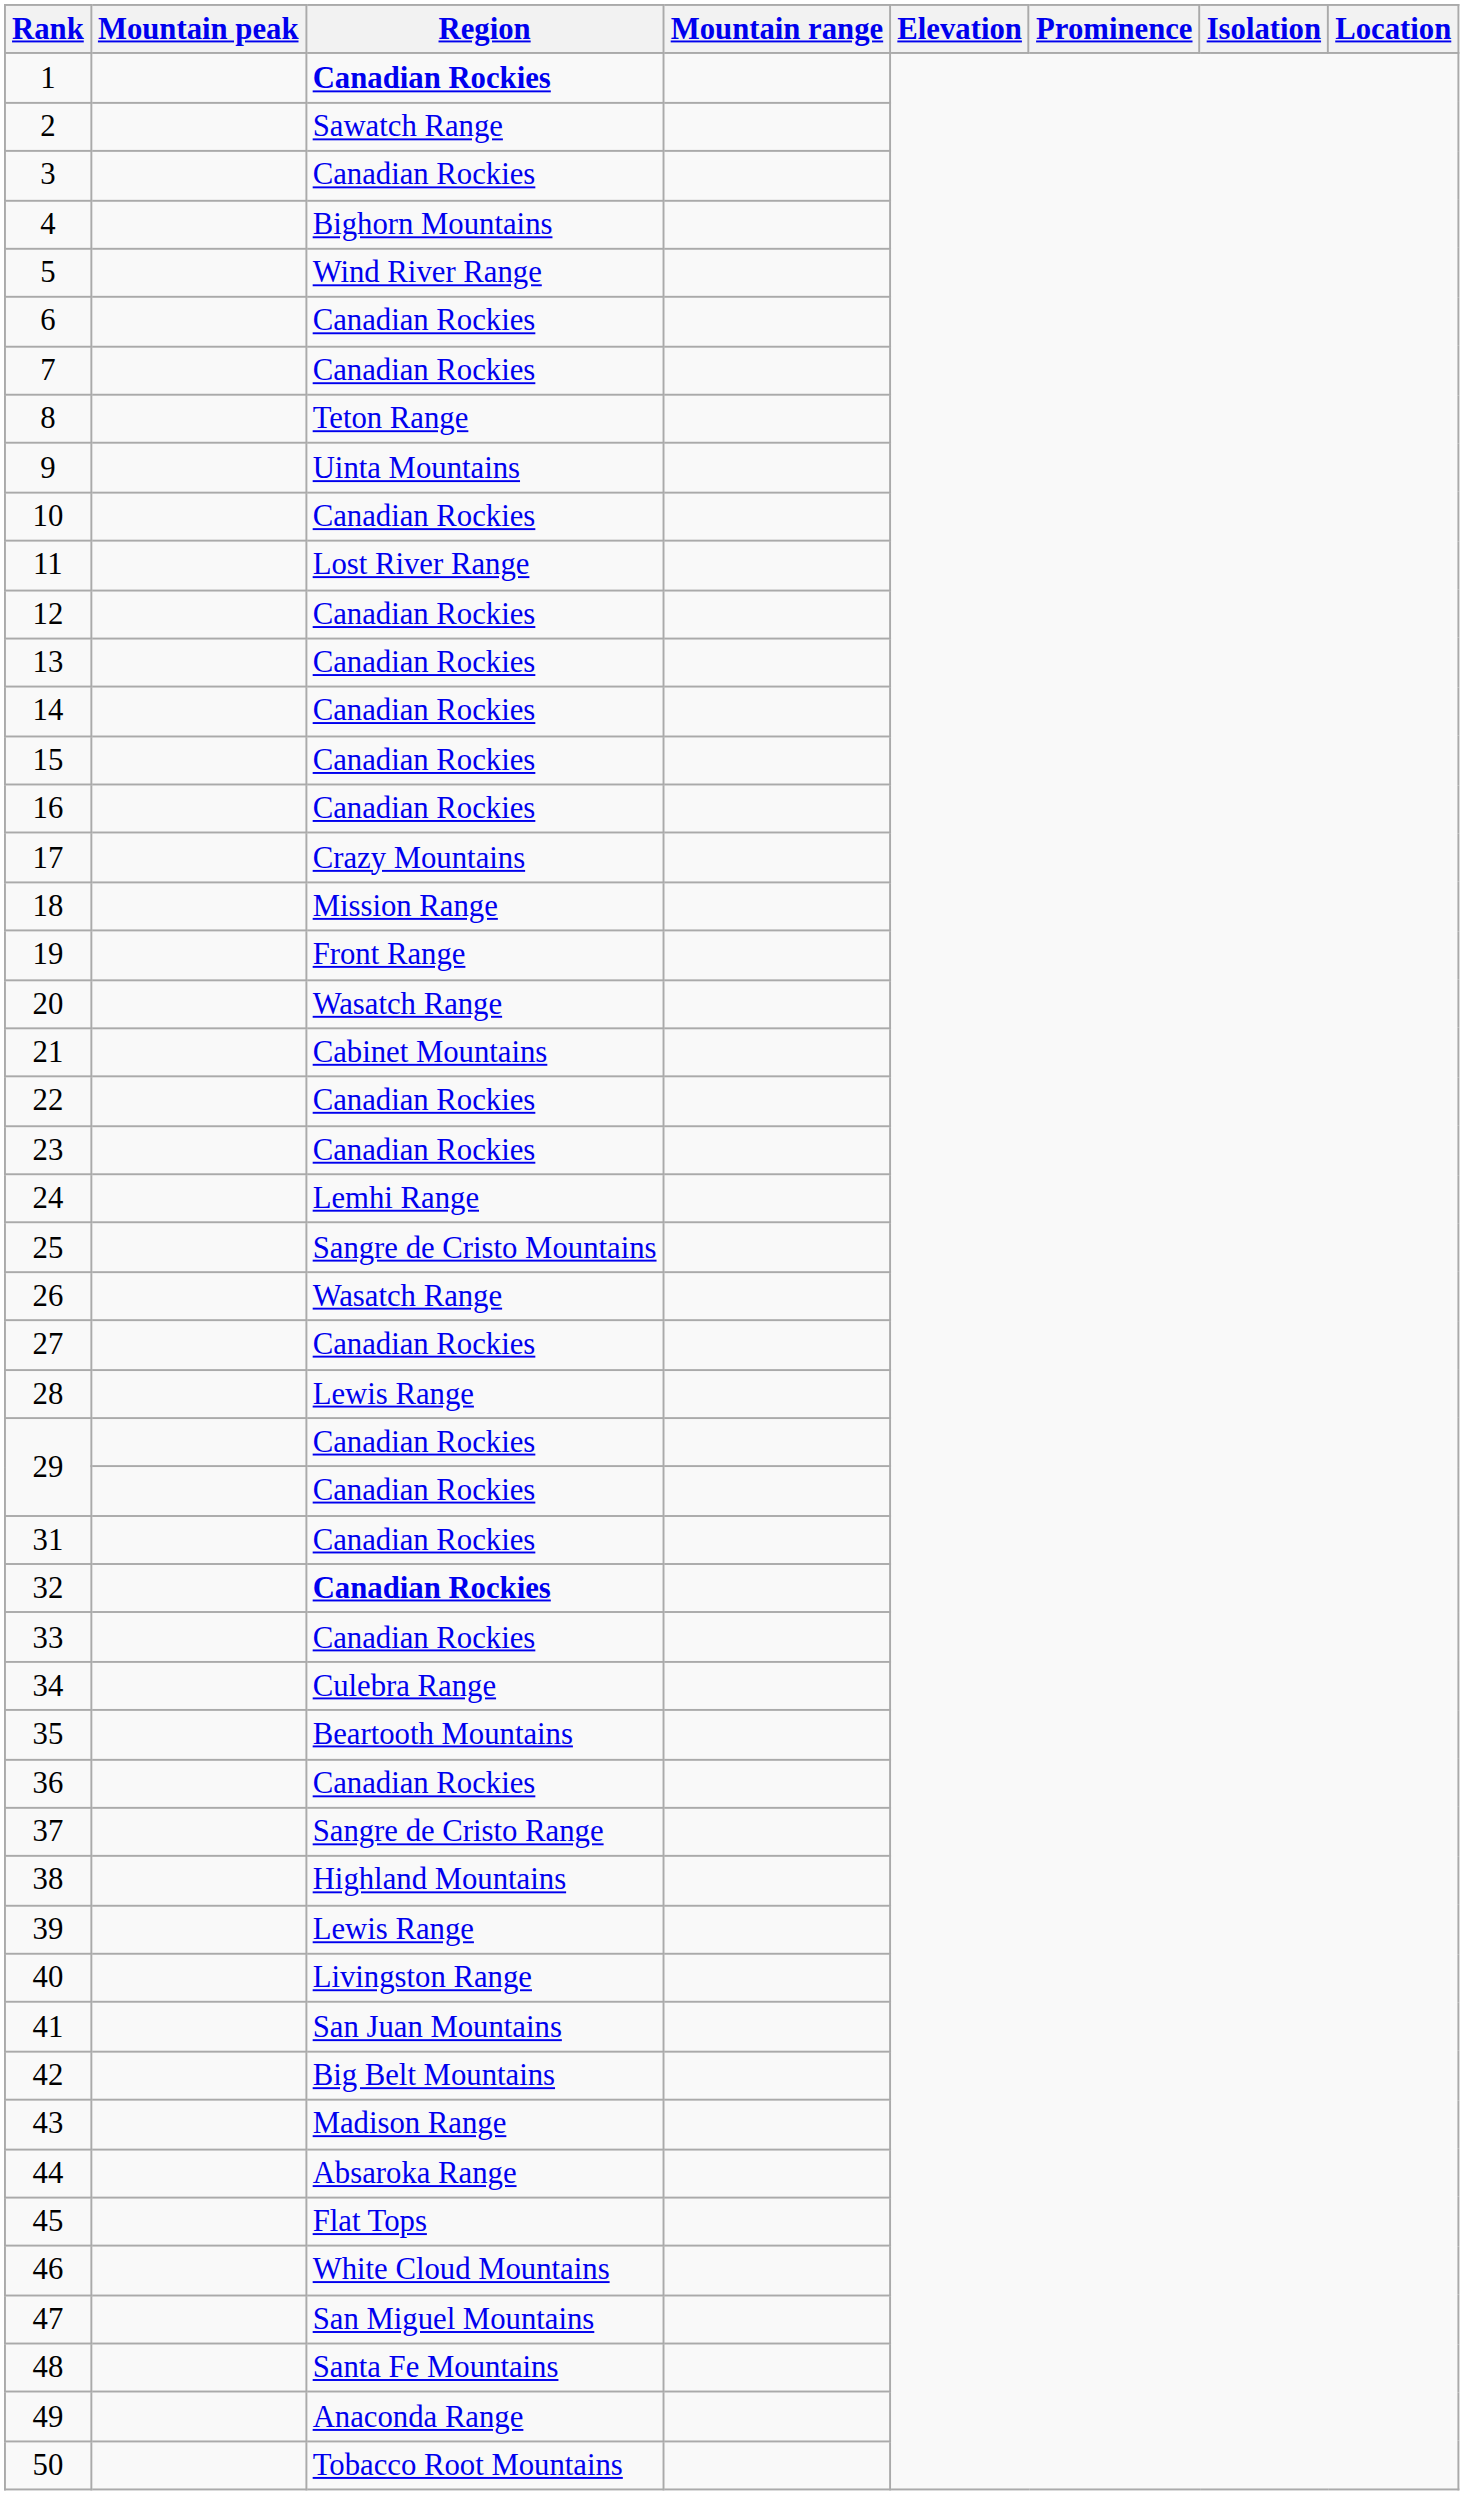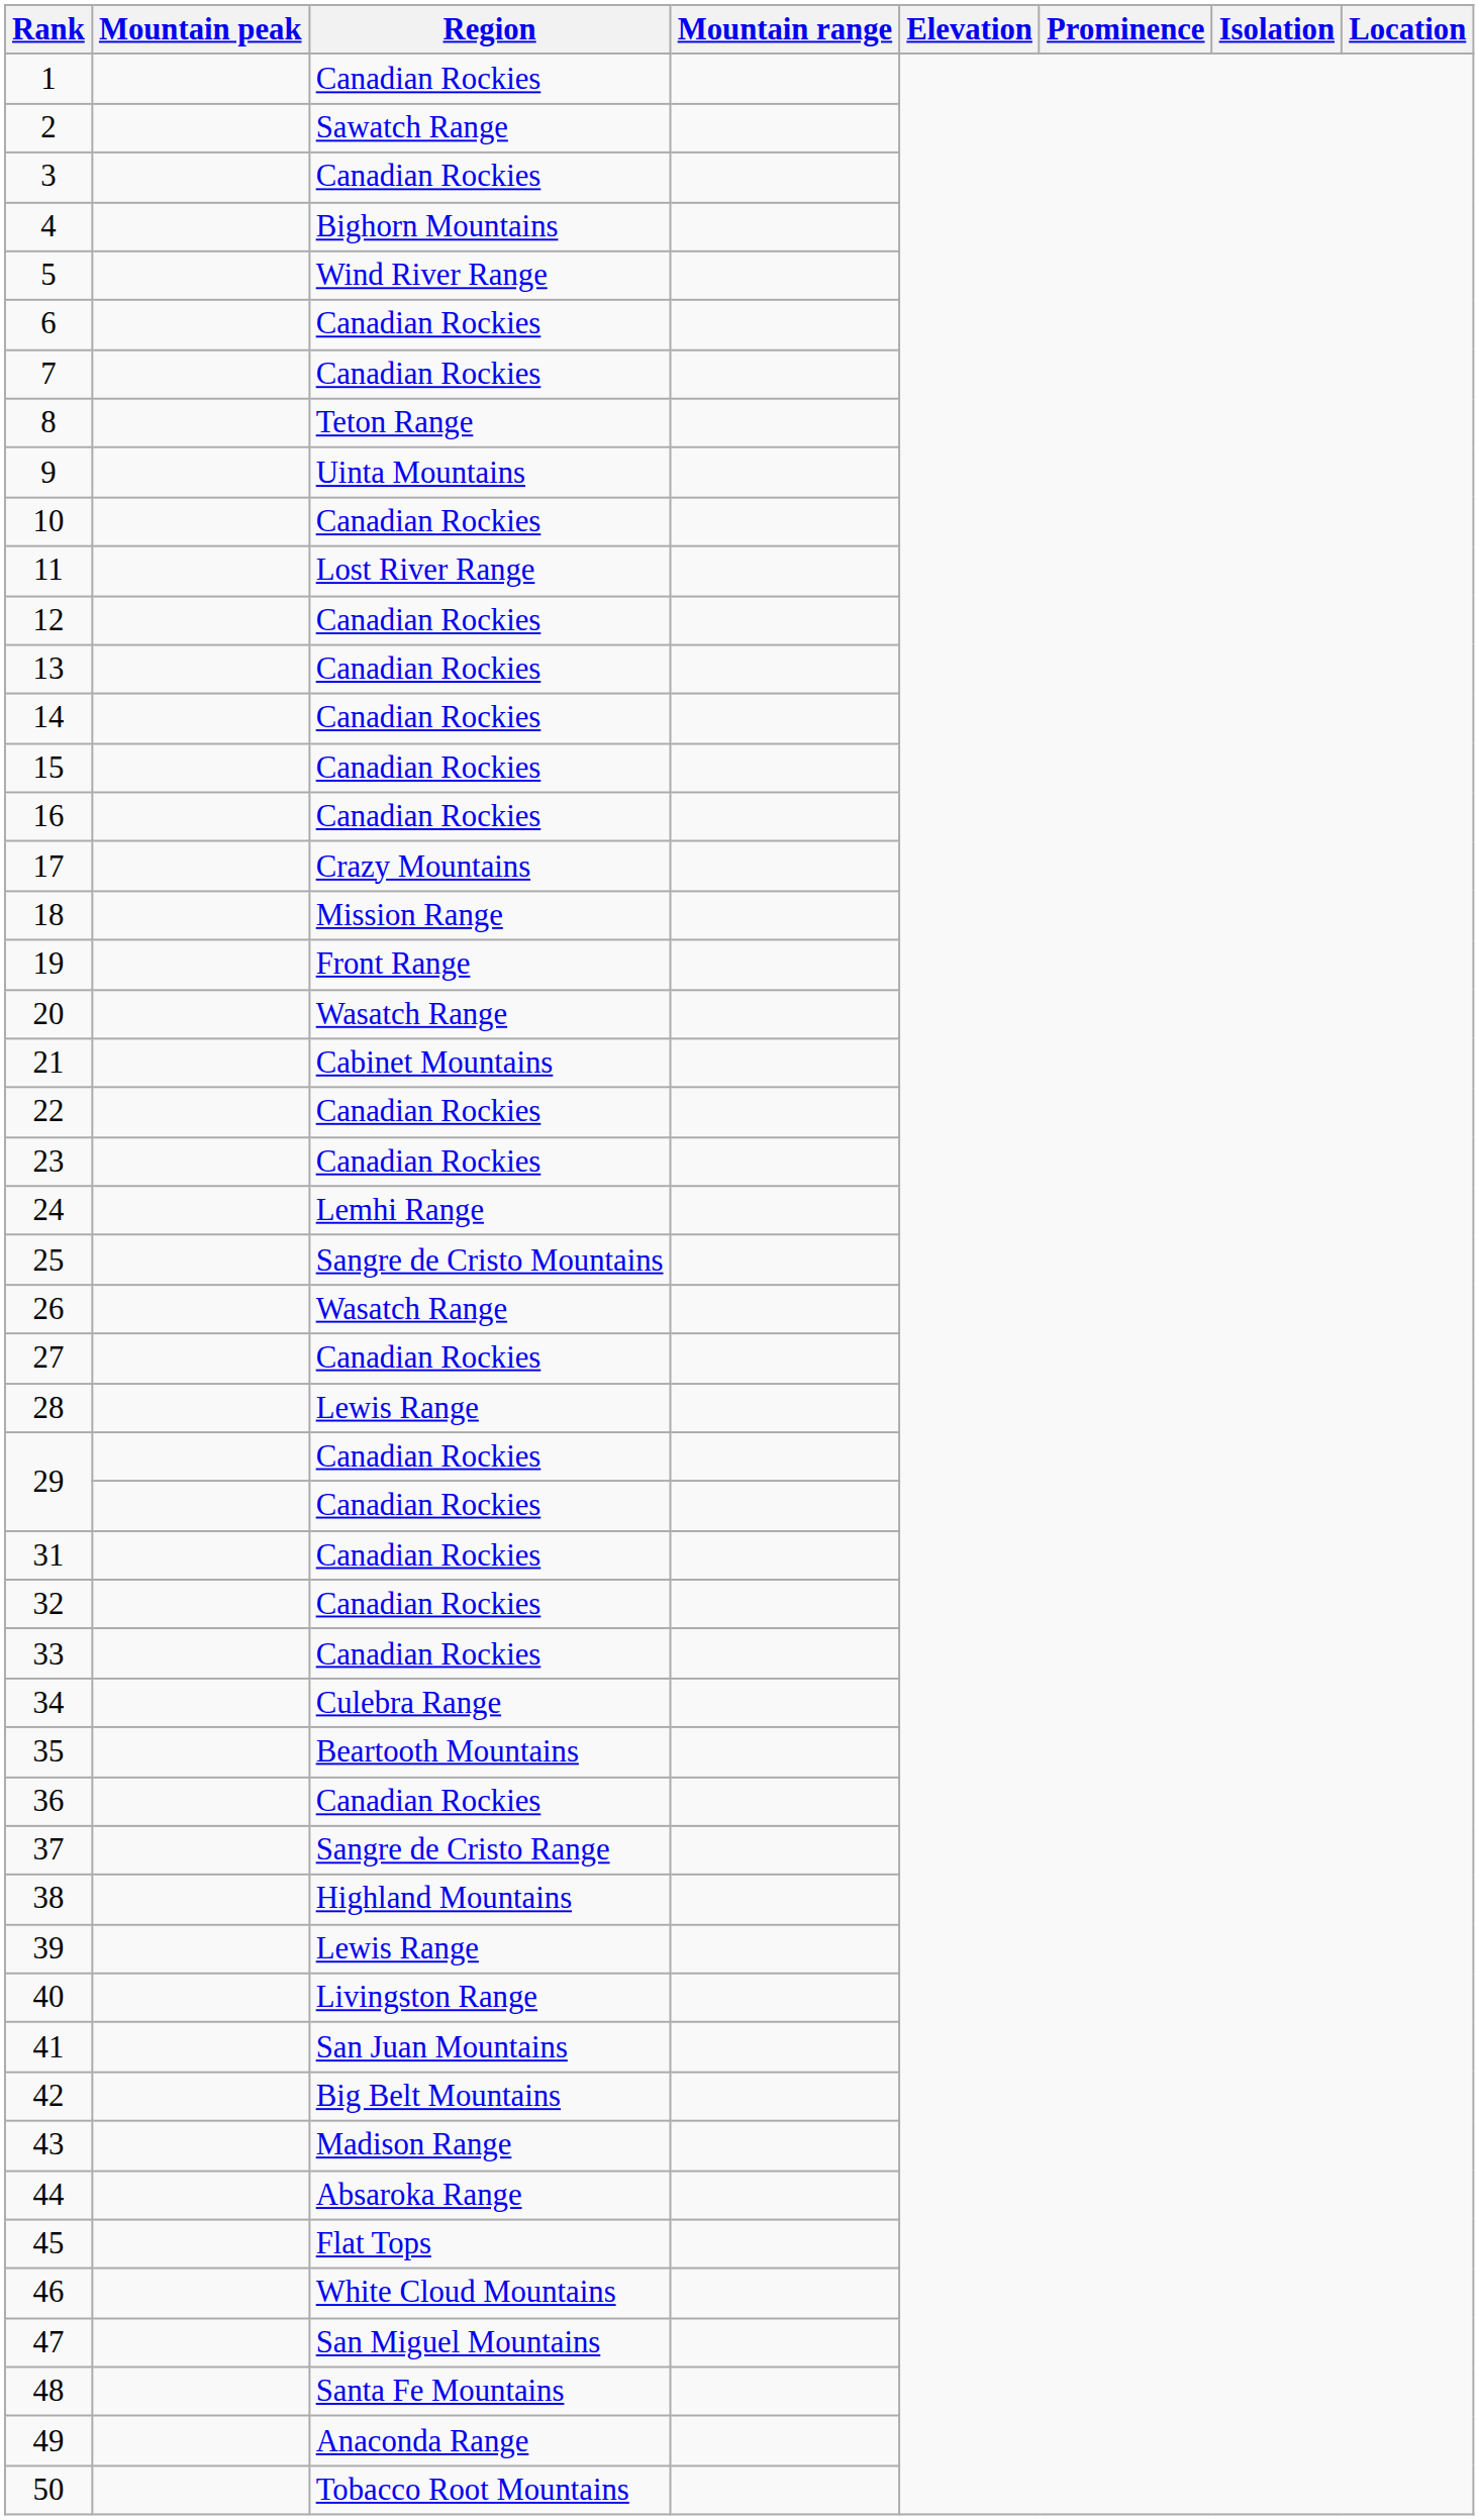1 | Region: bold -> normal
32 | Region: bold -> normal
